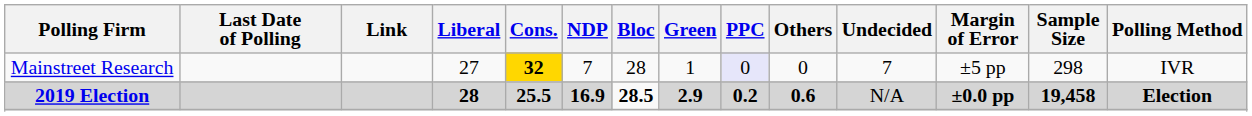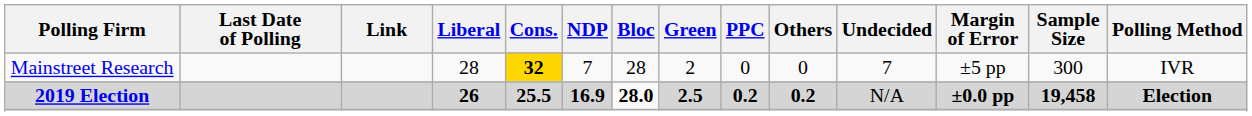Mainstreet Research | Liberal: 27 -> 28
Mainstreet Research | Green: 1 -> 2
Mainstreet Research | PPC: lavender background -> no background
Mainstreet Research | Sample Size: 298 -> 300
2019 Election | Liberal: 28 -> 26
2019 Election | Bloc: 28.5 -> 28.0
2019 Election | Green: 2.9 -> 2.5
2019 Election | Others: 0.6 -> 0.2
